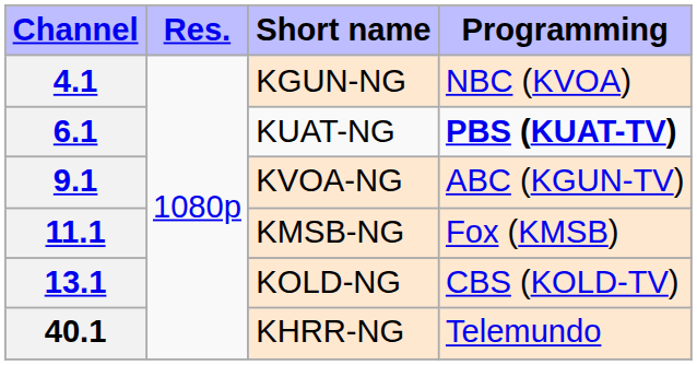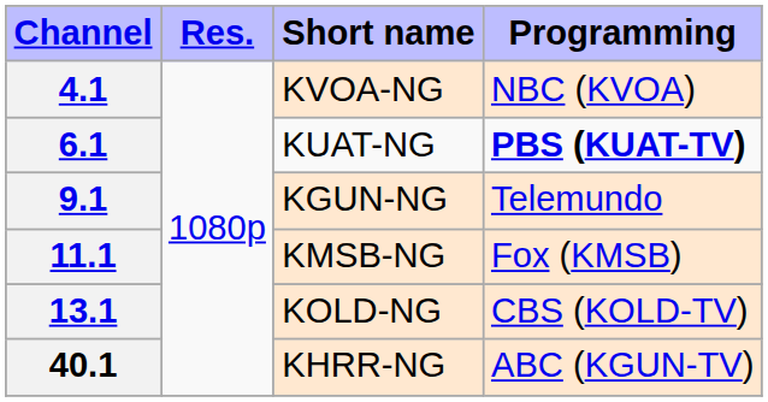4.1 | Short name: KGUN-NG -> KVOA-NG
9.1 | Short name: KVOA-NG -> KGUN-NG
9.1 | Programming: ABC (KGUN-TV) -> Telemundo
40.1 | Programming: Telemundo -> ABC (KGUN-TV)
